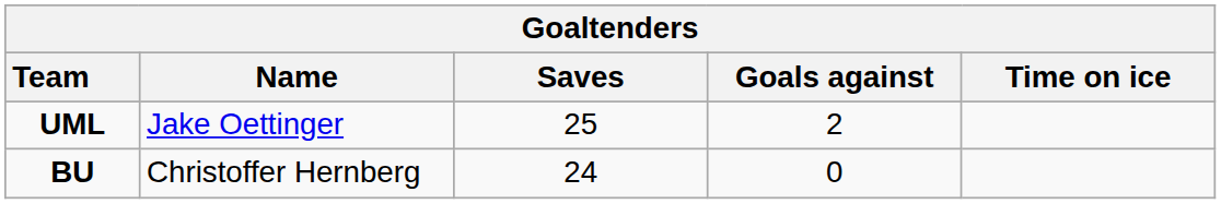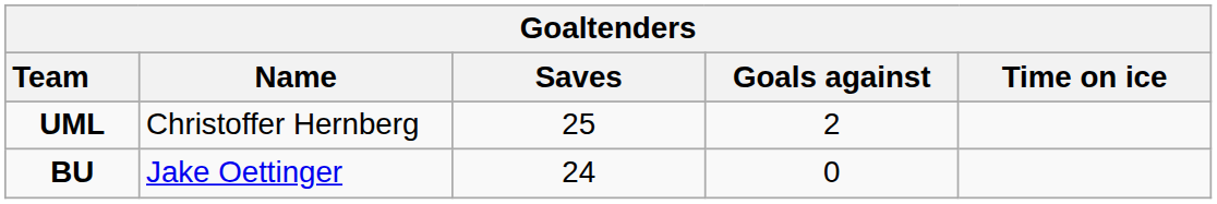UML | Name: Jake Oettinger -> Christoffer Hernberg
BU | Name: Christoffer Hernberg -> Jake Oettinger
